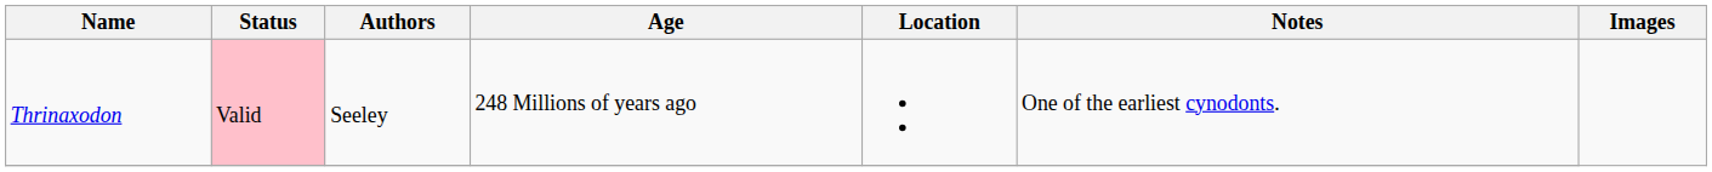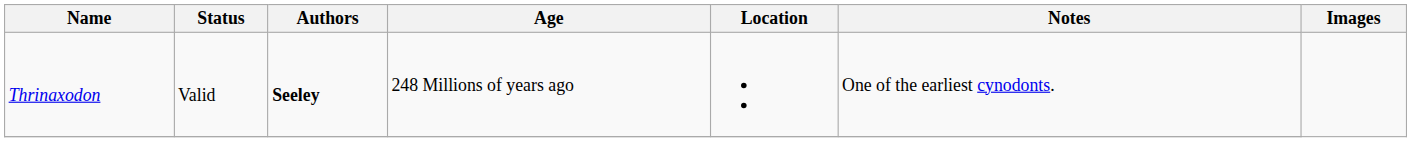Thrinaxodon | Status: pink background -> no background
Thrinaxodon | Authors: normal -> bold
